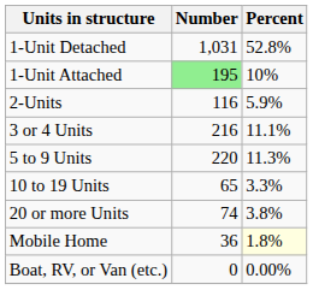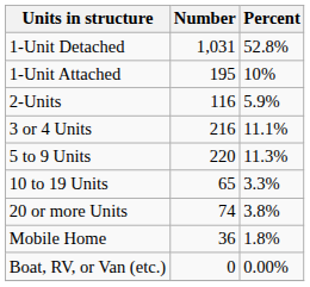1-Unit Attached | Number: lightgreen background -> no background
Mobile Home | Percent: lightyellow background -> no background
